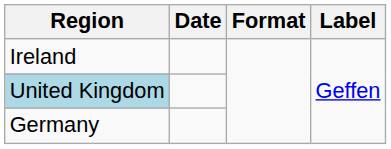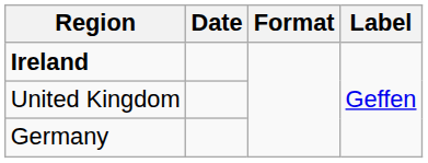Ireland | Region: normal -> bold
United Kingdom | Region: lightblue background -> no background
